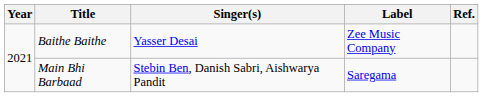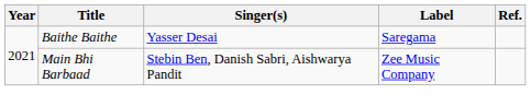Baithe Baithe | Label: Zee Music Company -> Saregama
Main Bhi Barbaad | Label: Saregama -> Zee Music Company
